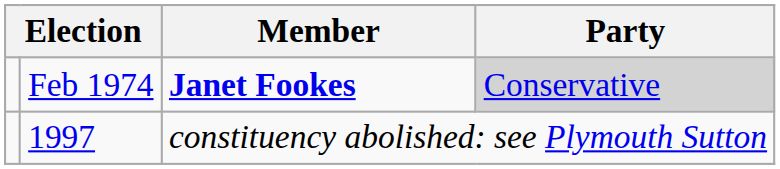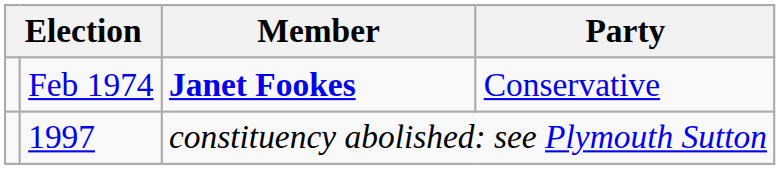Feb 1974 | Party: lightgrey background -> no background
